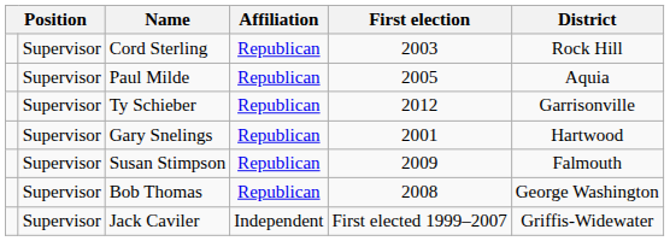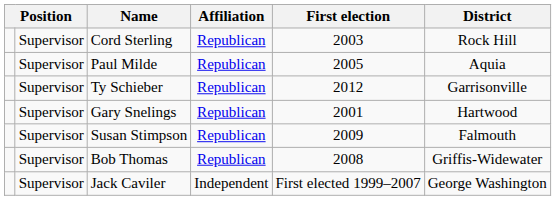Bob Thomas | District: George Washington -> Griffis-Widewater
Jack Caviler | District: Griffis-Widewater -> George Washington
